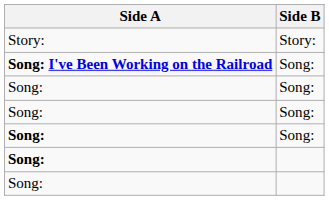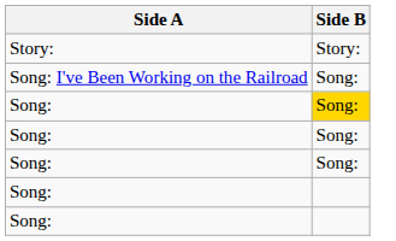row 3 | Side A: bold -> normal
row 4 | Side B: no background -> gold background
row 6 | Side A: bold -> normal
row 7 | Side A: bold -> normal
